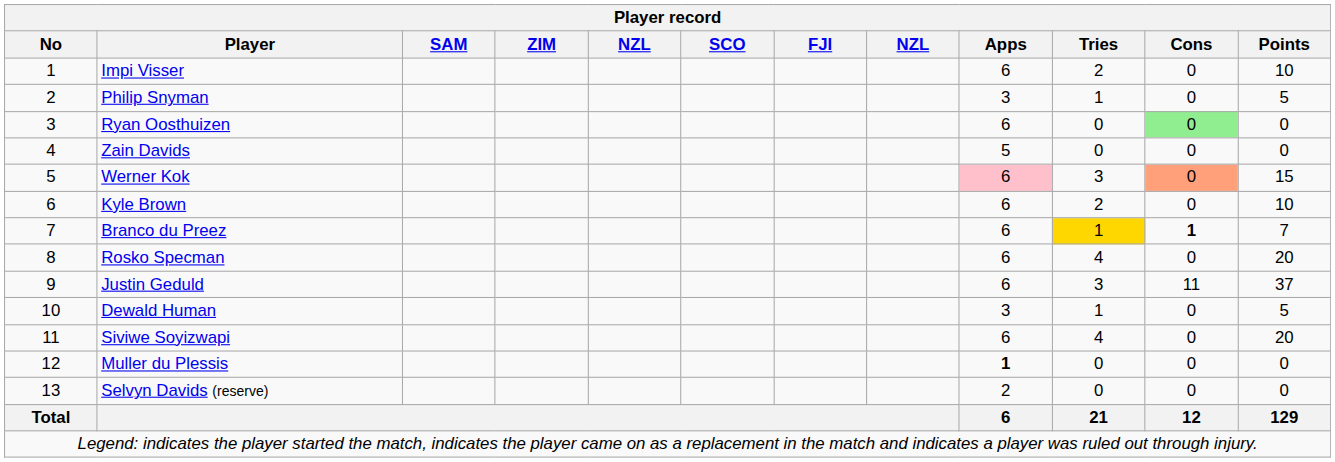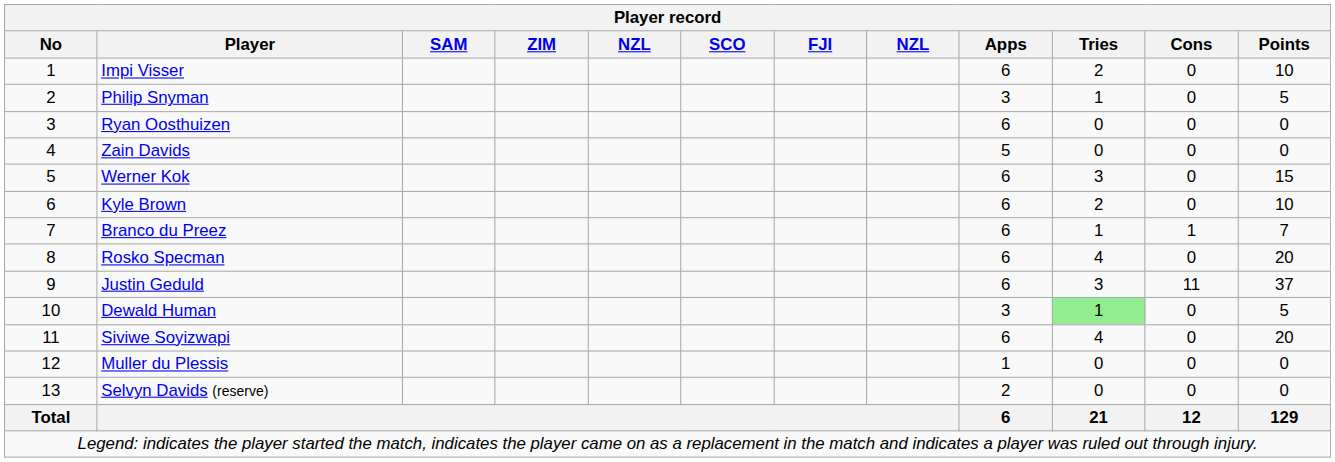Ryan Oosthuizen | Cons: lightgreen background -> no background
Werner Kok | Apps: pink background -> no background
Werner Kok | Cons: lightsalmon background -> no background
Branco du Preez | Tries: gold background -> no background
Branco du Preez | Cons: bold -> normal
Dewald Human | Tries: no background -> lightgreen background
Muller du Plessis | Apps: bold -> normal
